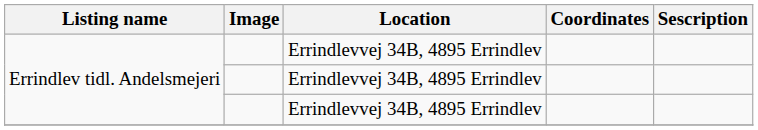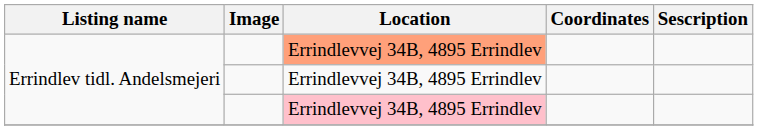row 2 | Location: no background -> lightsalmon background
row 4 | Location: no background -> pink background
